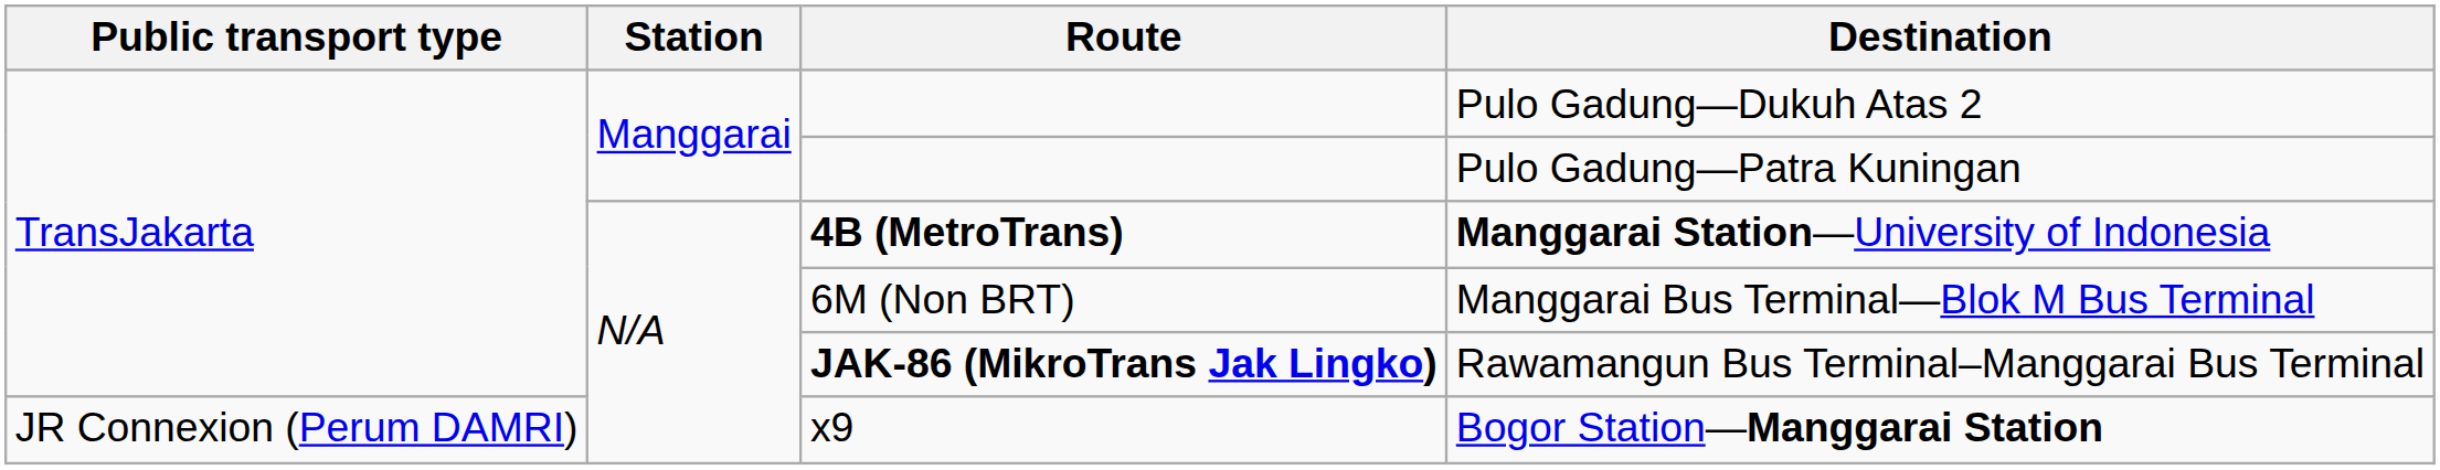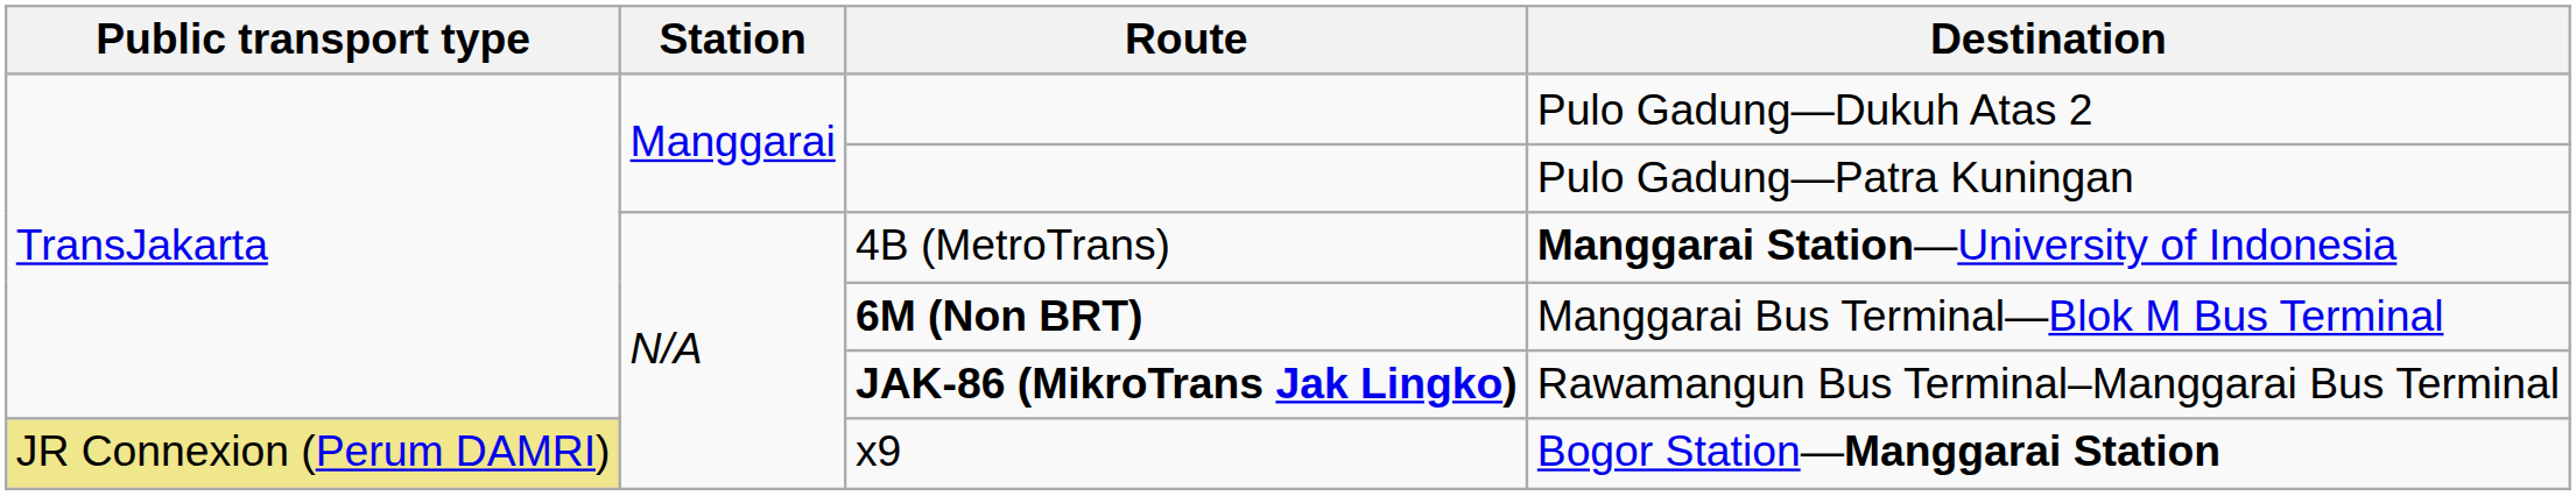Manggarai Station—University of Indonesia | Route: bold -> normal
Manggarai Bus Terminal—Blok M Bus Terminal | Route: normal -> bold
Bogor Station—Manggarai Station | Public transport type: no background -> khaki background
